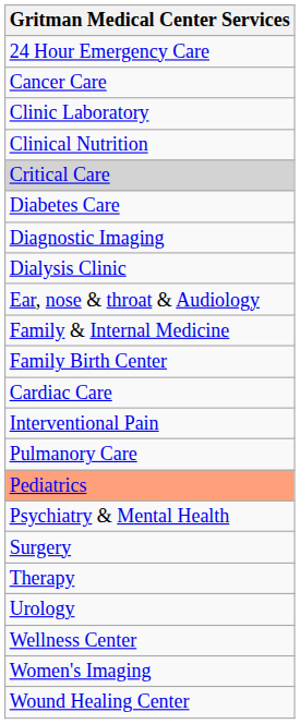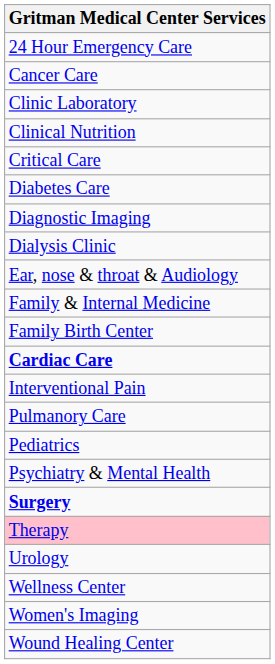row 6 | column 1: lightgrey background -> no background
row 13 | column 1: normal -> bold
row 16 | column 1: lightsalmon background -> no background
row 18 | column 1: normal -> bold
row 19 | column 1: no background -> pink background
